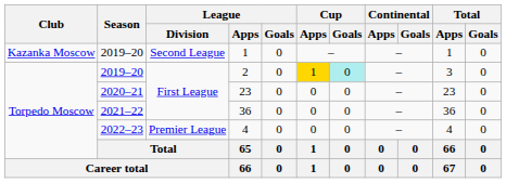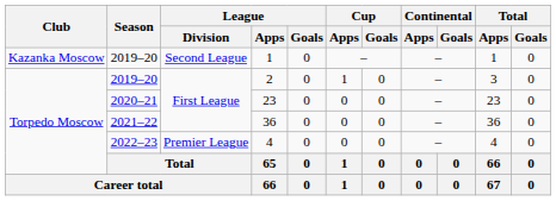2 | Cup / Apps: gold background -> no background
2 | Cup / Goals: paleturquoise background -> no background
